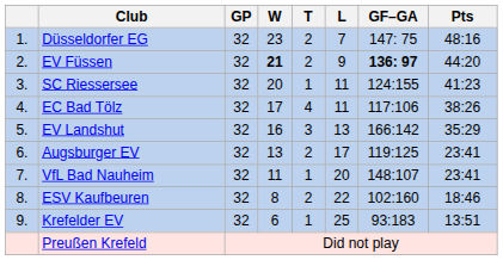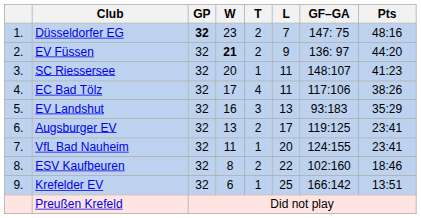Düsseldorfer EG | GP: normal -> bold
EV Füssen | GF–GA: bold -> normal
SC Riessersee | GF–GA: 124:155 -> 148:107
EV Landshut | GF–GA: 166:142 -> 93:183
VfL Bad Nauheim | GF–GA: 148:107 -> 124:155
Krefelder EV | GF–GA: 93:183 -> 166:142
